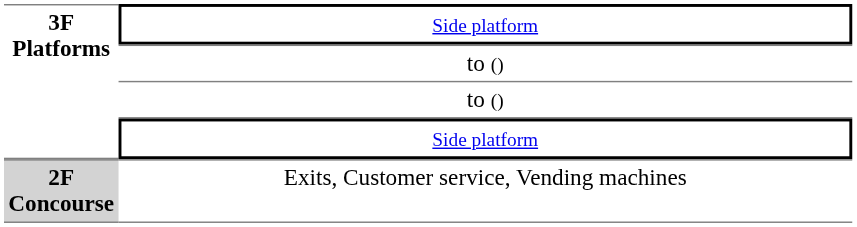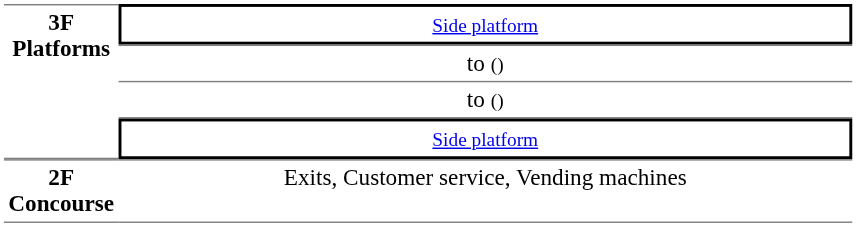Exits, Customer service, Vending machines | column 1: lightgrey background -> no background
